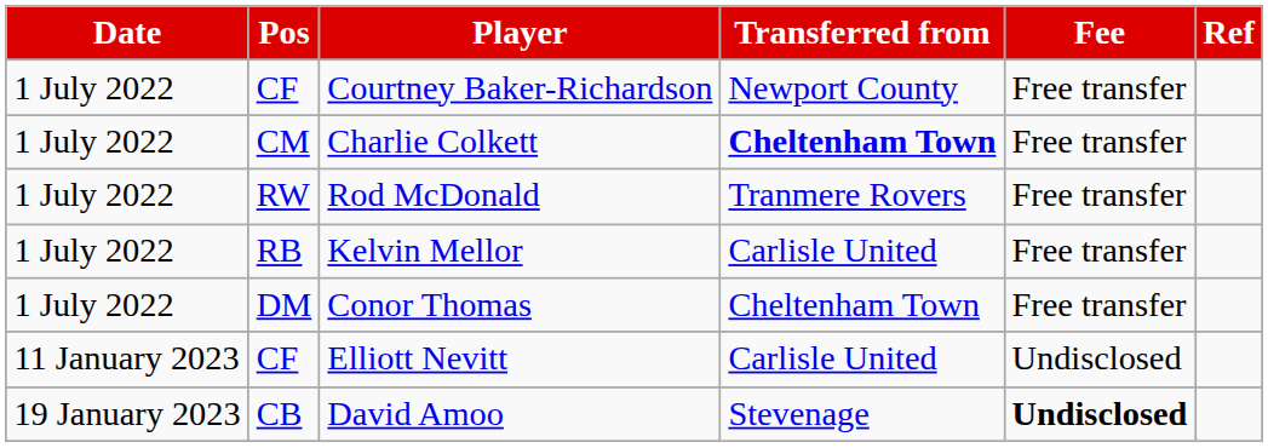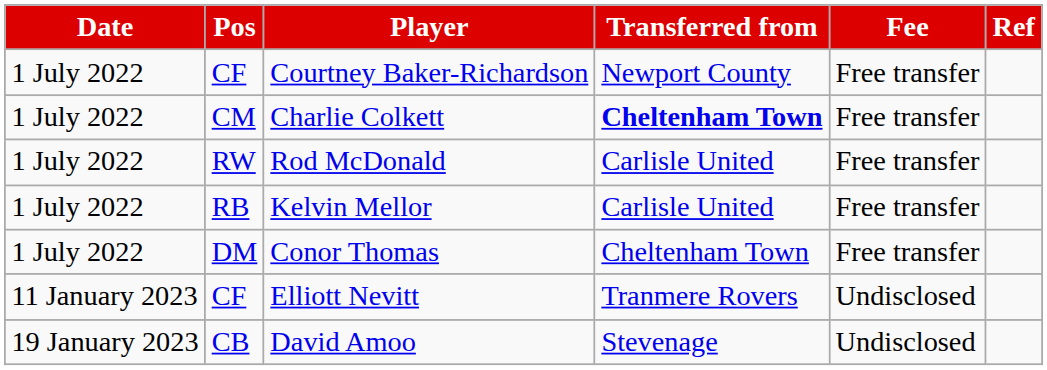Rod McDonald | Transferred from: Tranmere Rovers -> Carlisle United
Elliott Nevitt | Transferred from: Carlisle United -> Tranmere Rovers
David Amoo | Fee: bold -> normal
